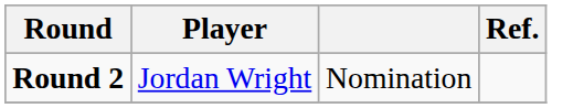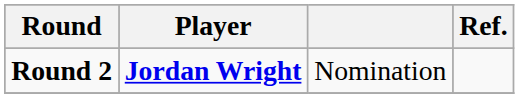Round 2 | Player: normal -> bold
